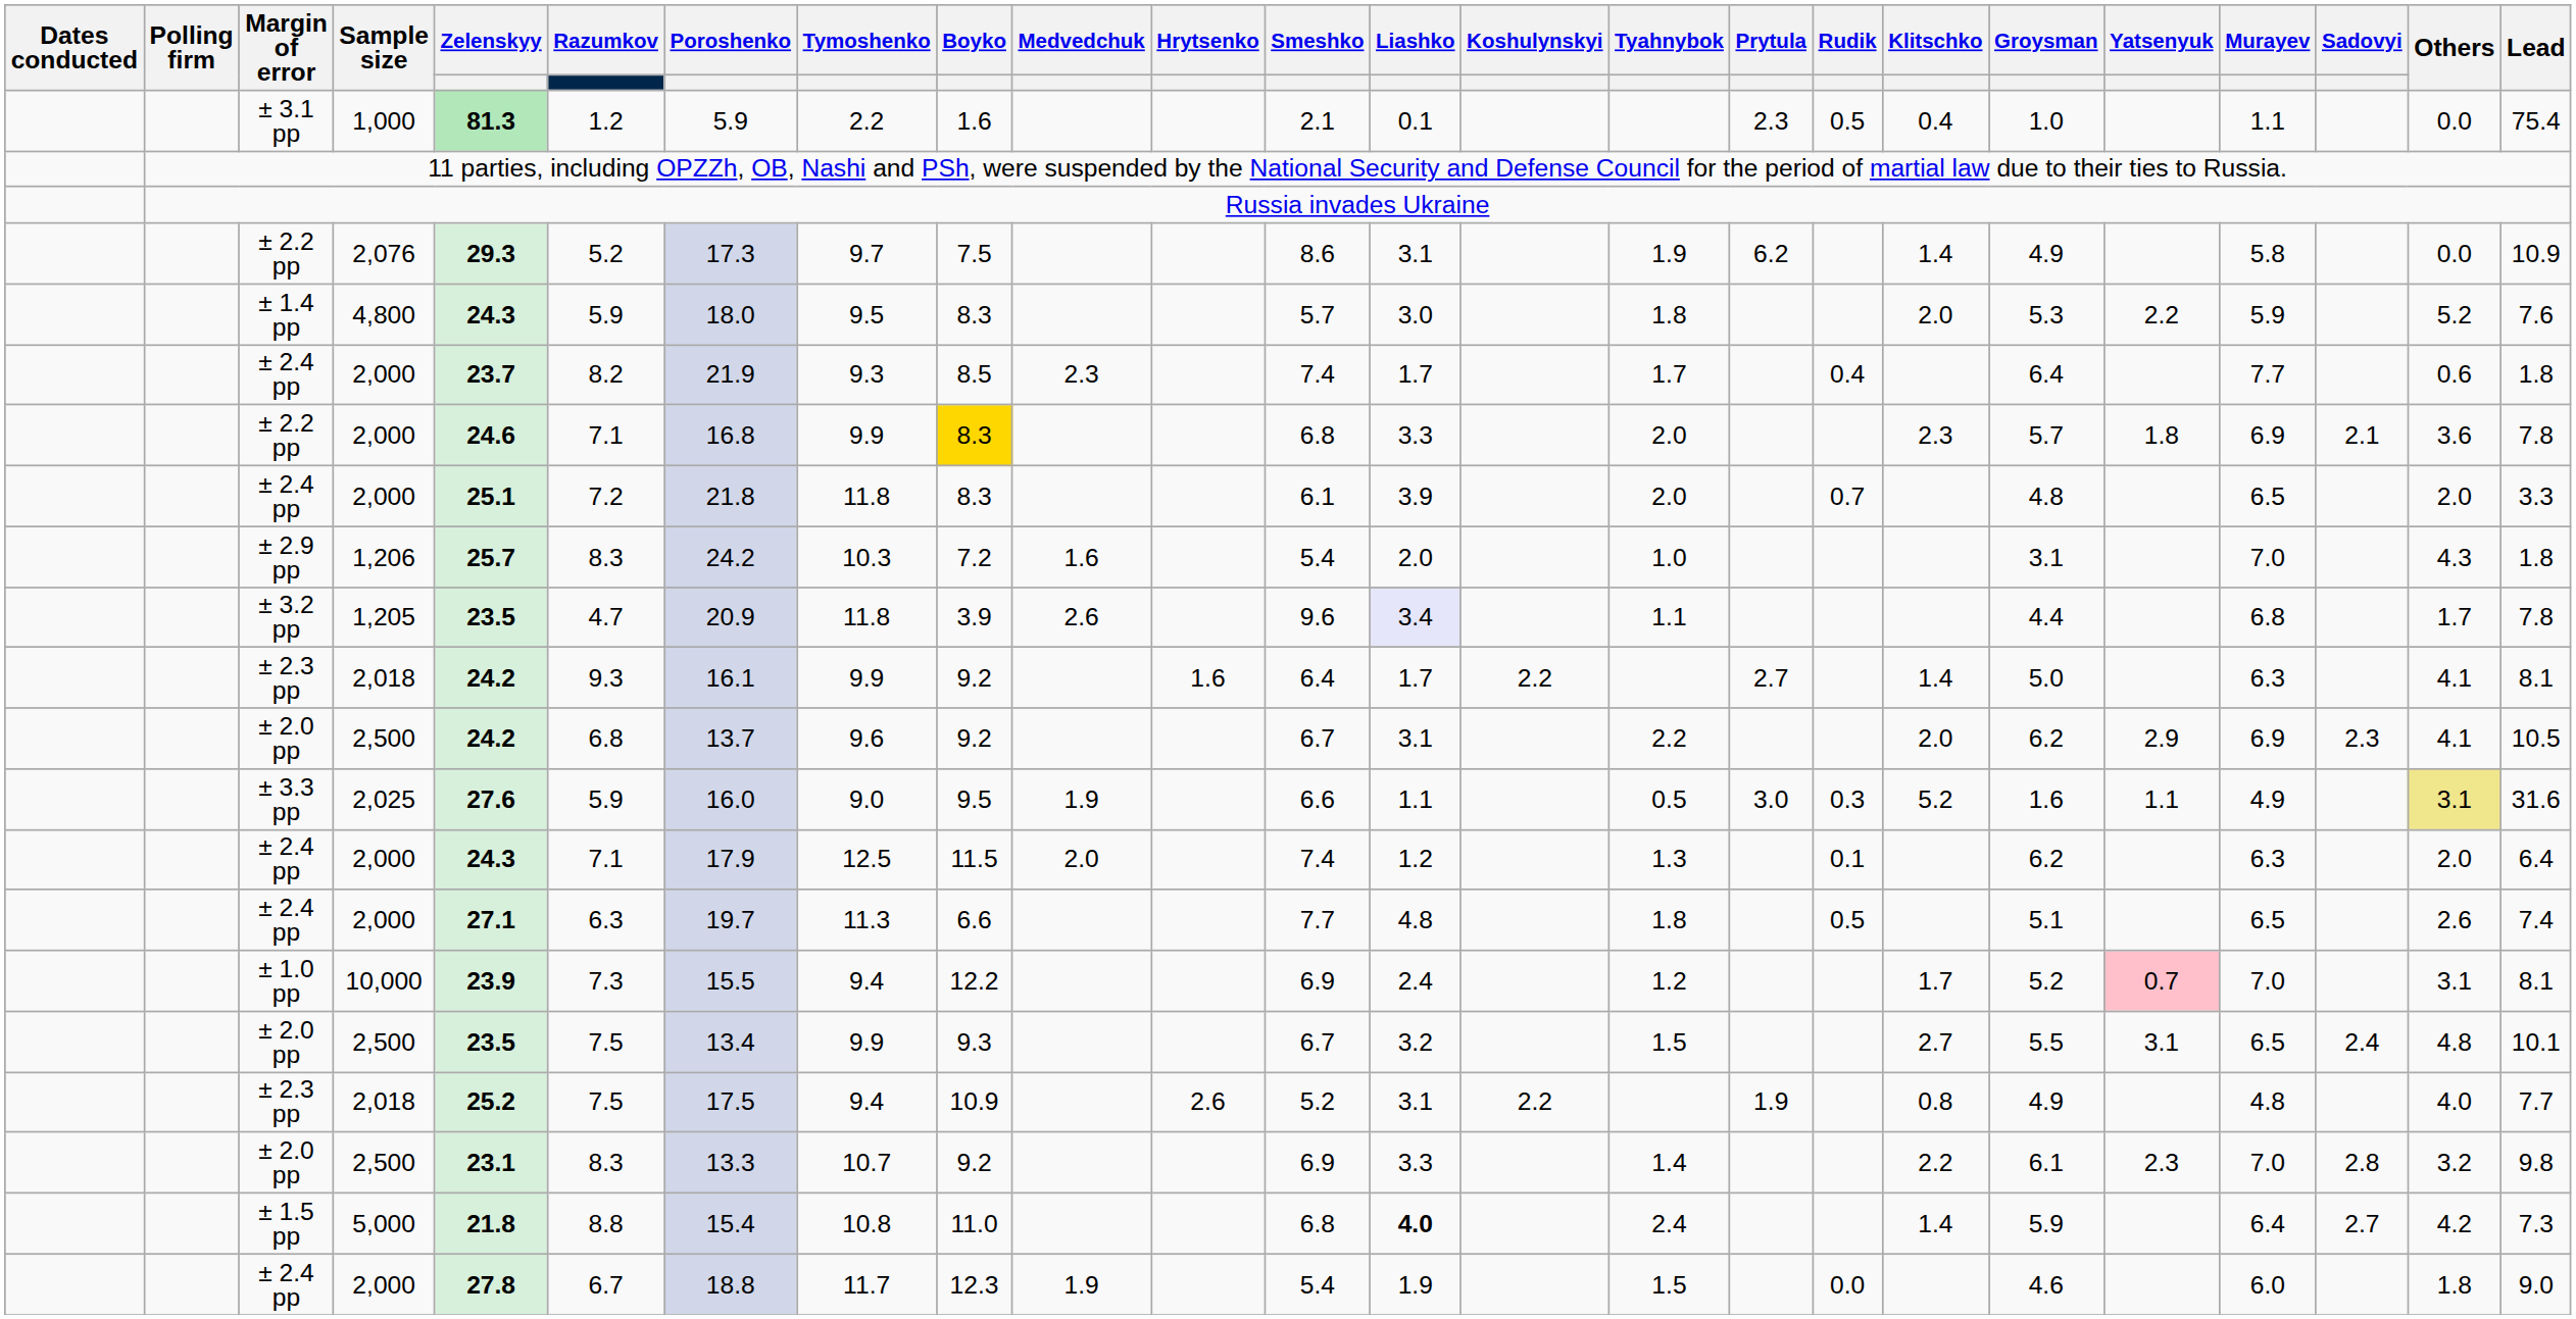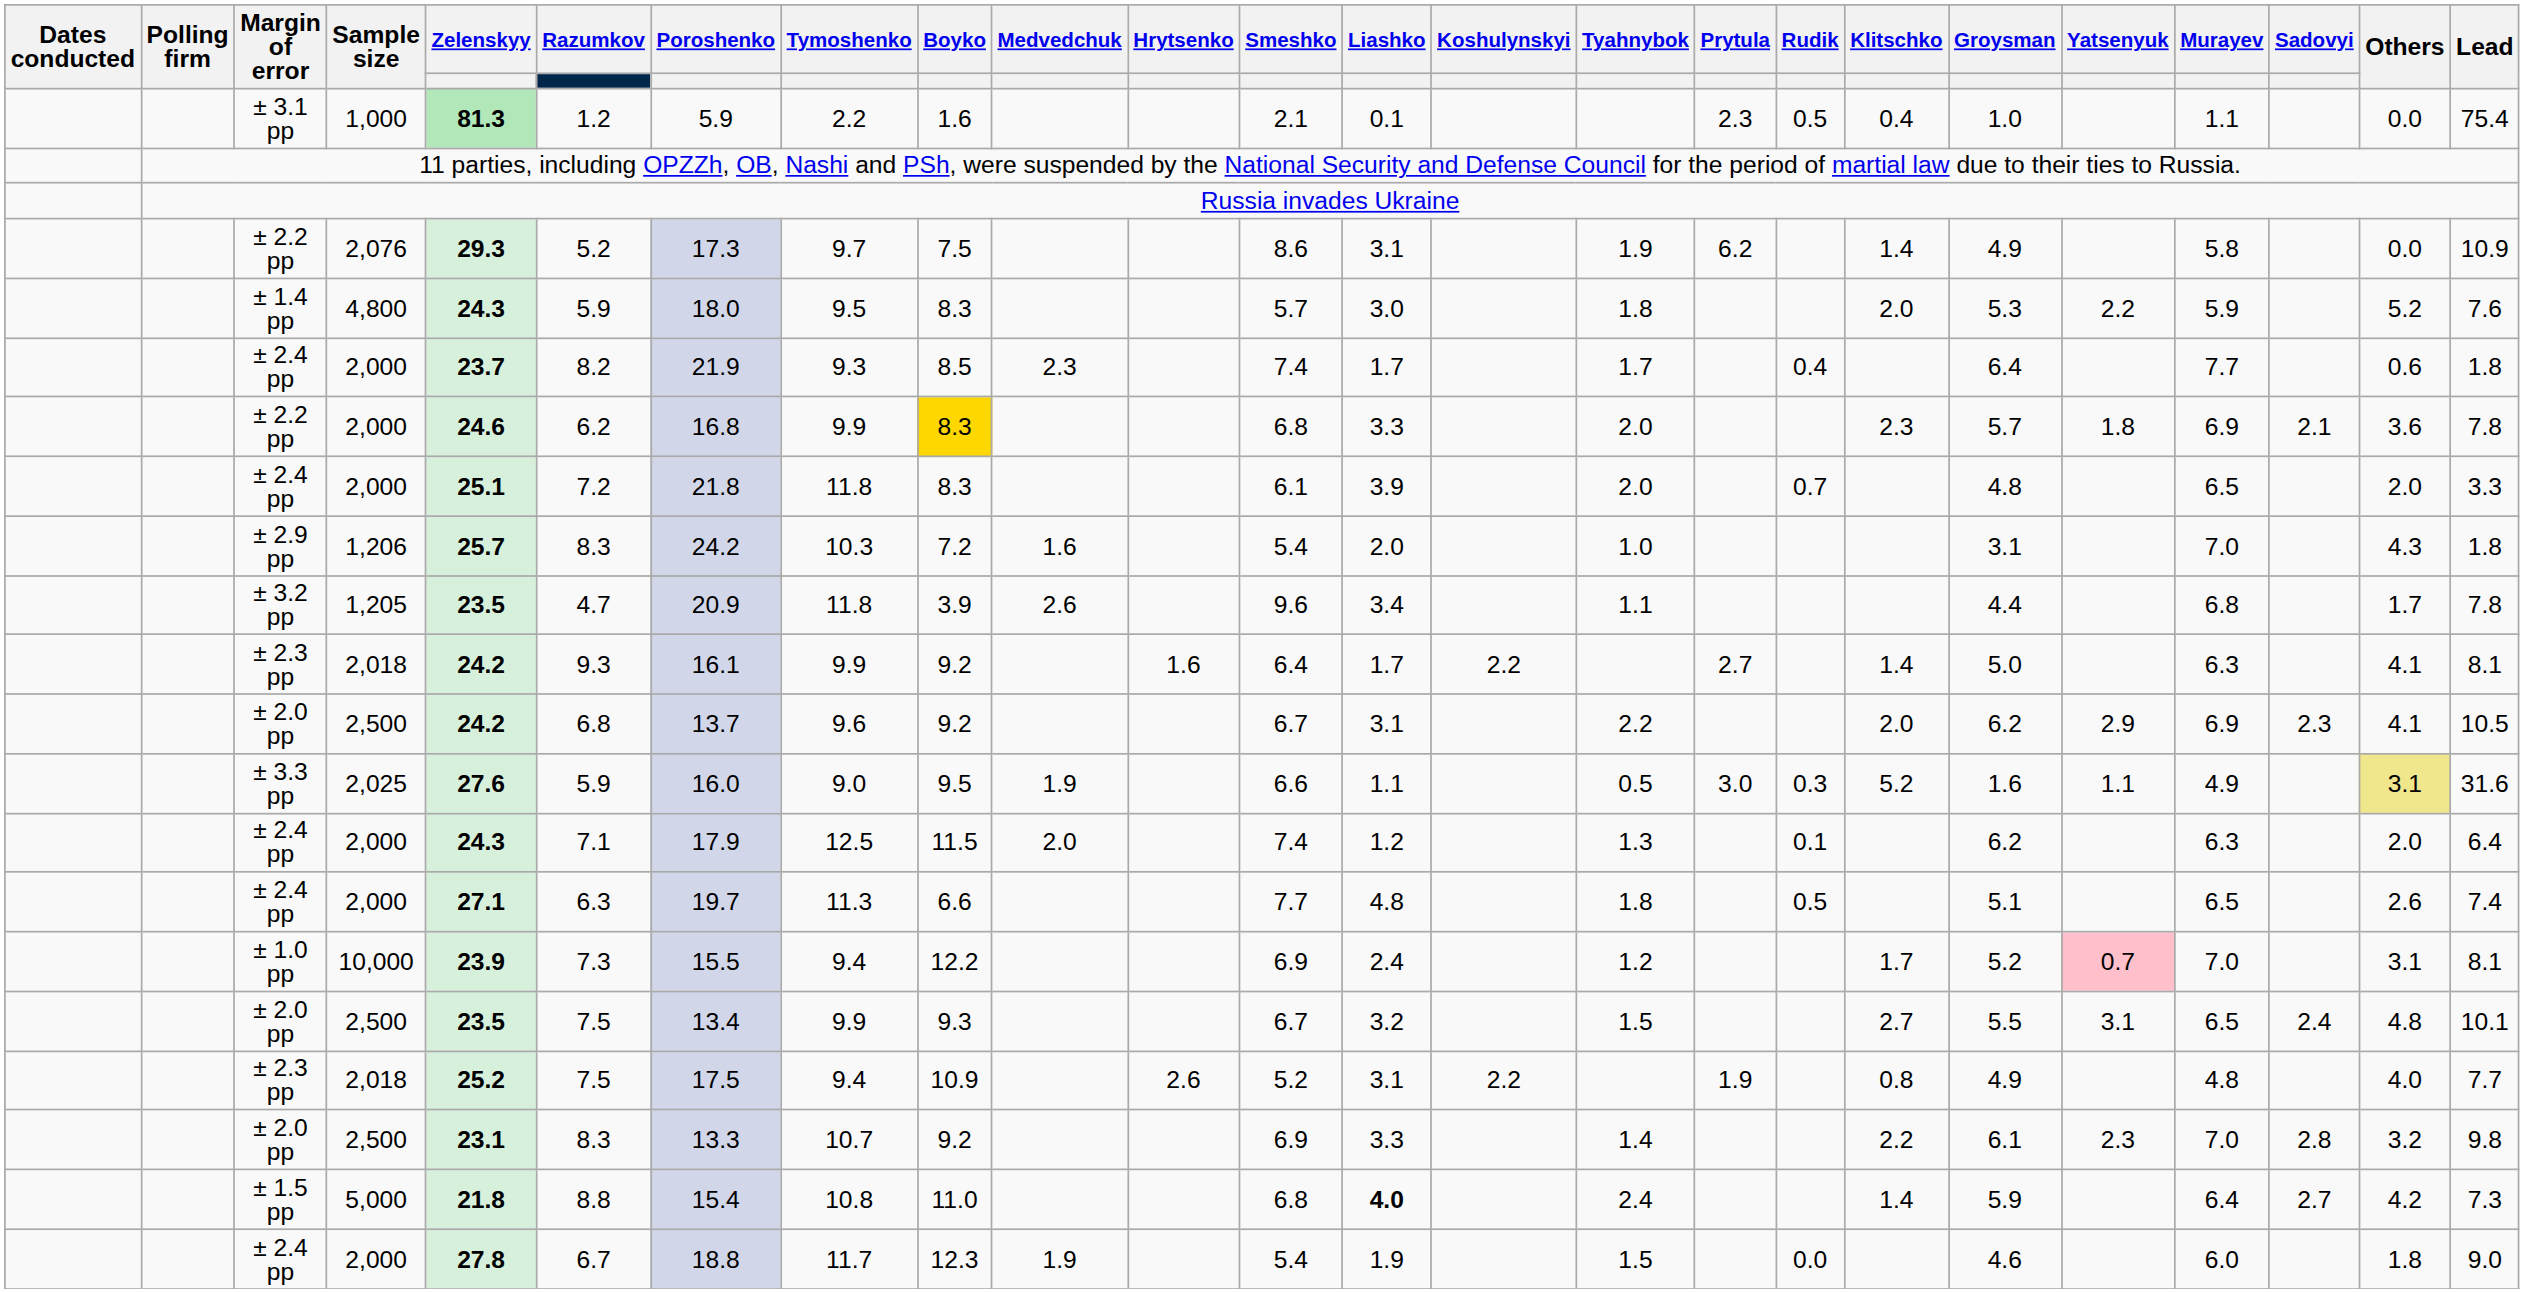± 2.2 pp / 2,000 | Razumkov: 7.1 -> 6.2
± 3.2 pp | Liashko: lavender background -> no background
